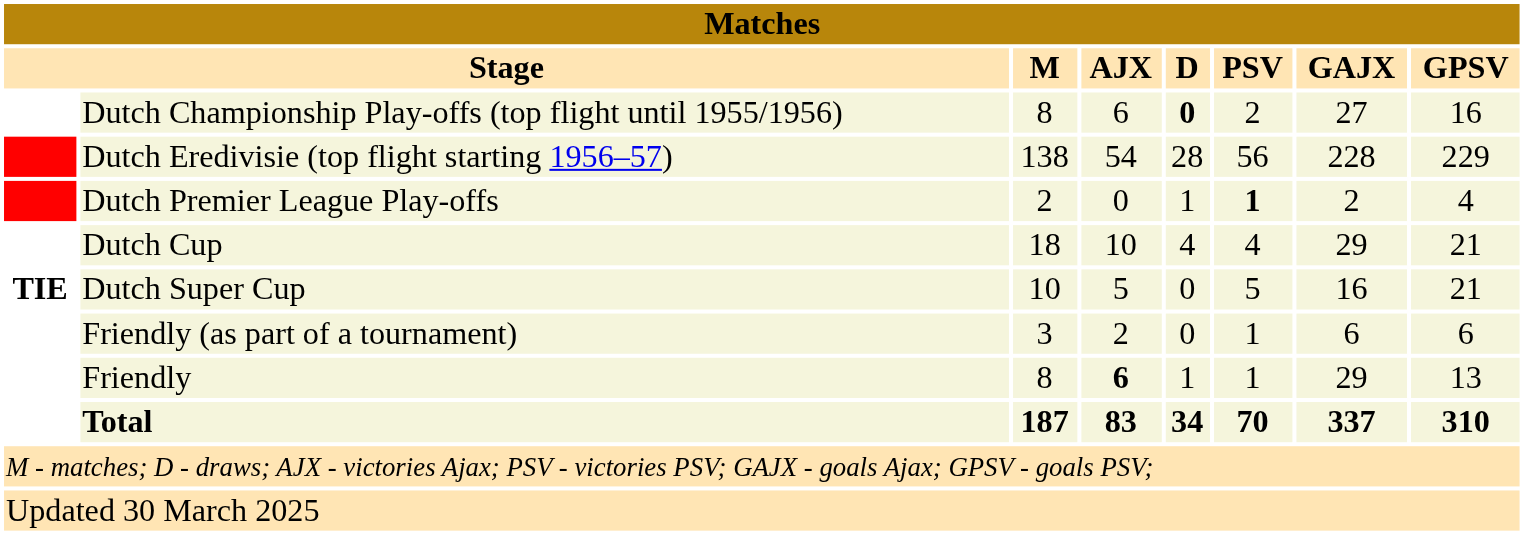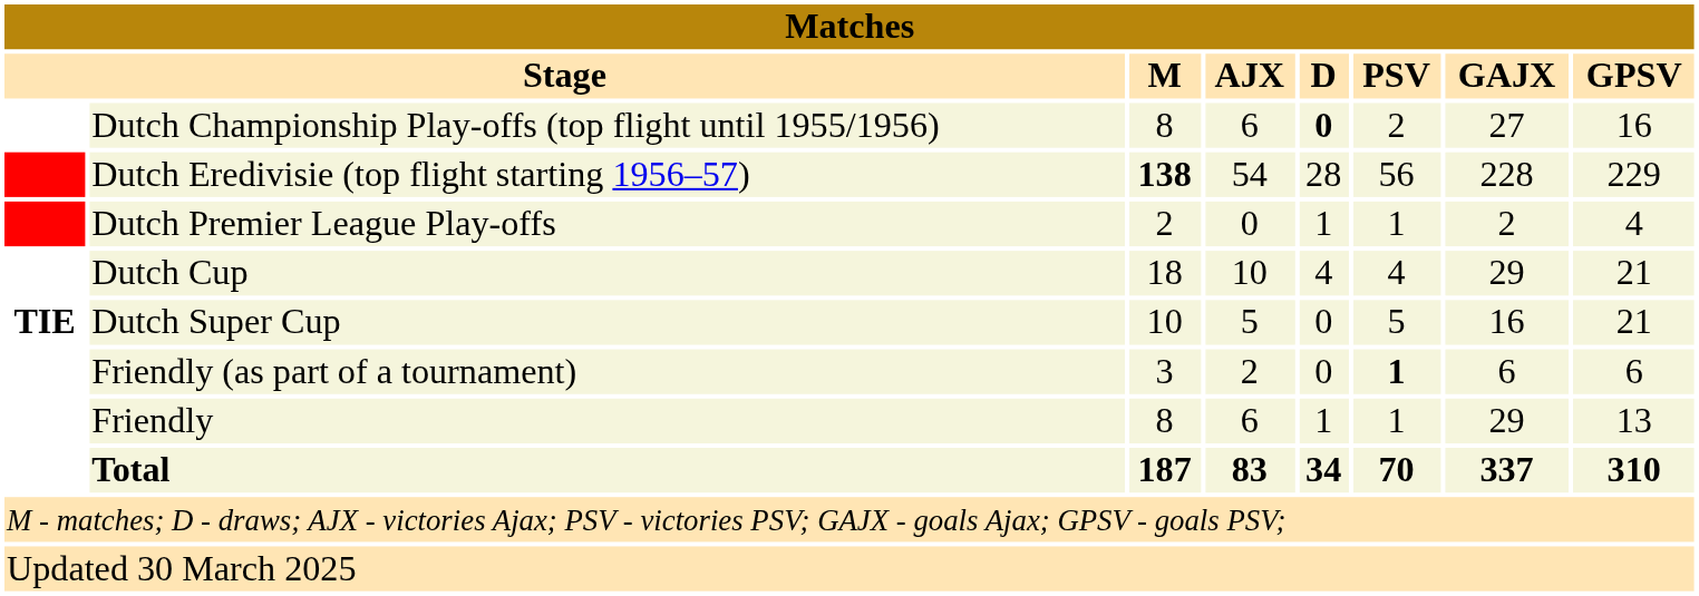Dutch Eredivisie (top flight starting 1956–57) | M: normal -> bold
Dutch Premier League Play-offs | PSV: bold -> normal
Friendly (as part of a tournament) | PSV: normal -> bold
Friendly | AJX: bold -> normal
